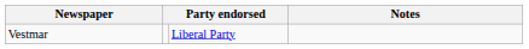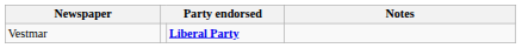Vestmar | column 3: normal -> bold
